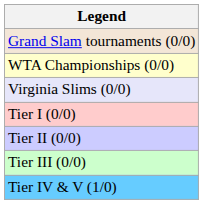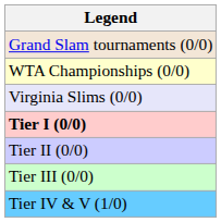row 5 | column 1: normal -> bold
